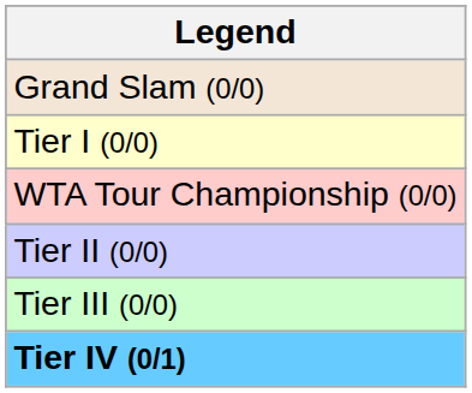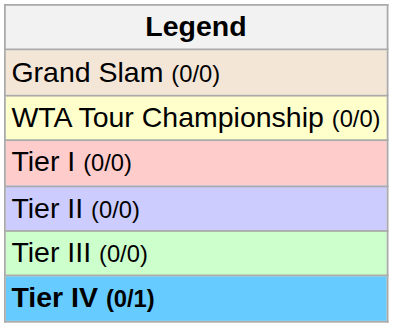row 3 | column 1: Tier I (0/0) -> WTA Tour Championship (0/0)
row 4 | column 1: WTA Tour Championship (0/0) -> Tier I (0/0)
